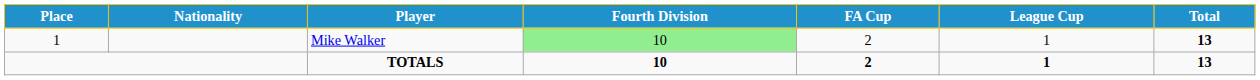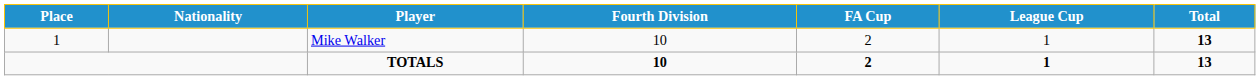Mike Walker | Fourth Division: lightgreen background -> no background
